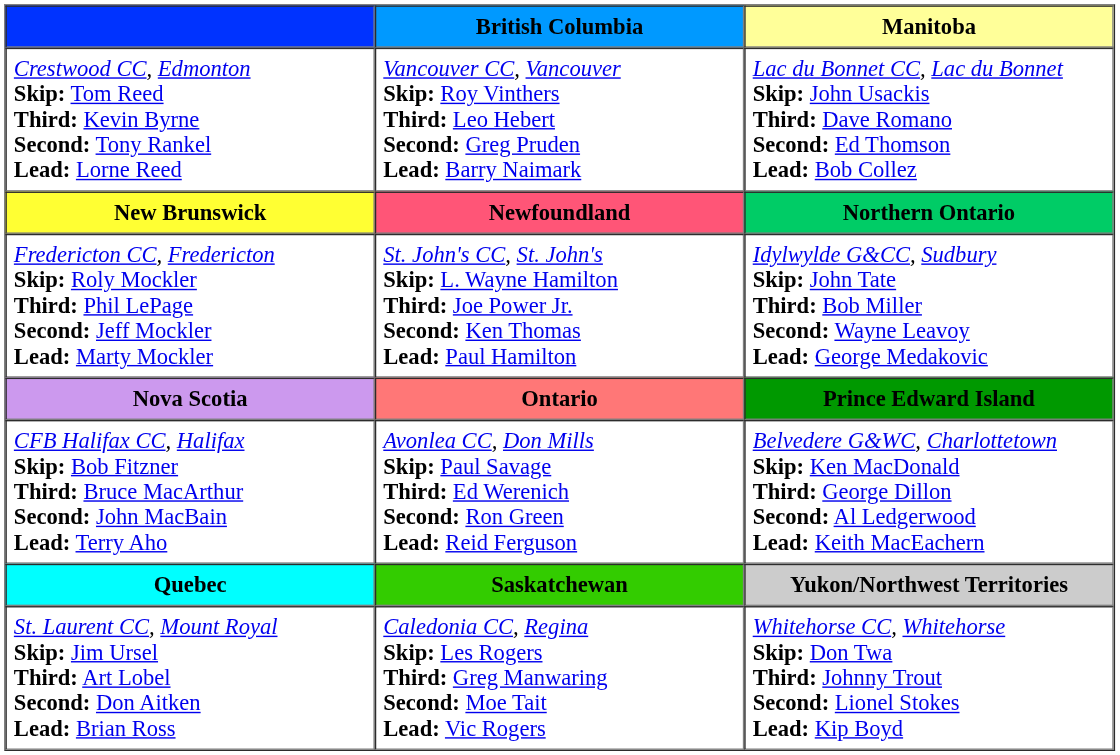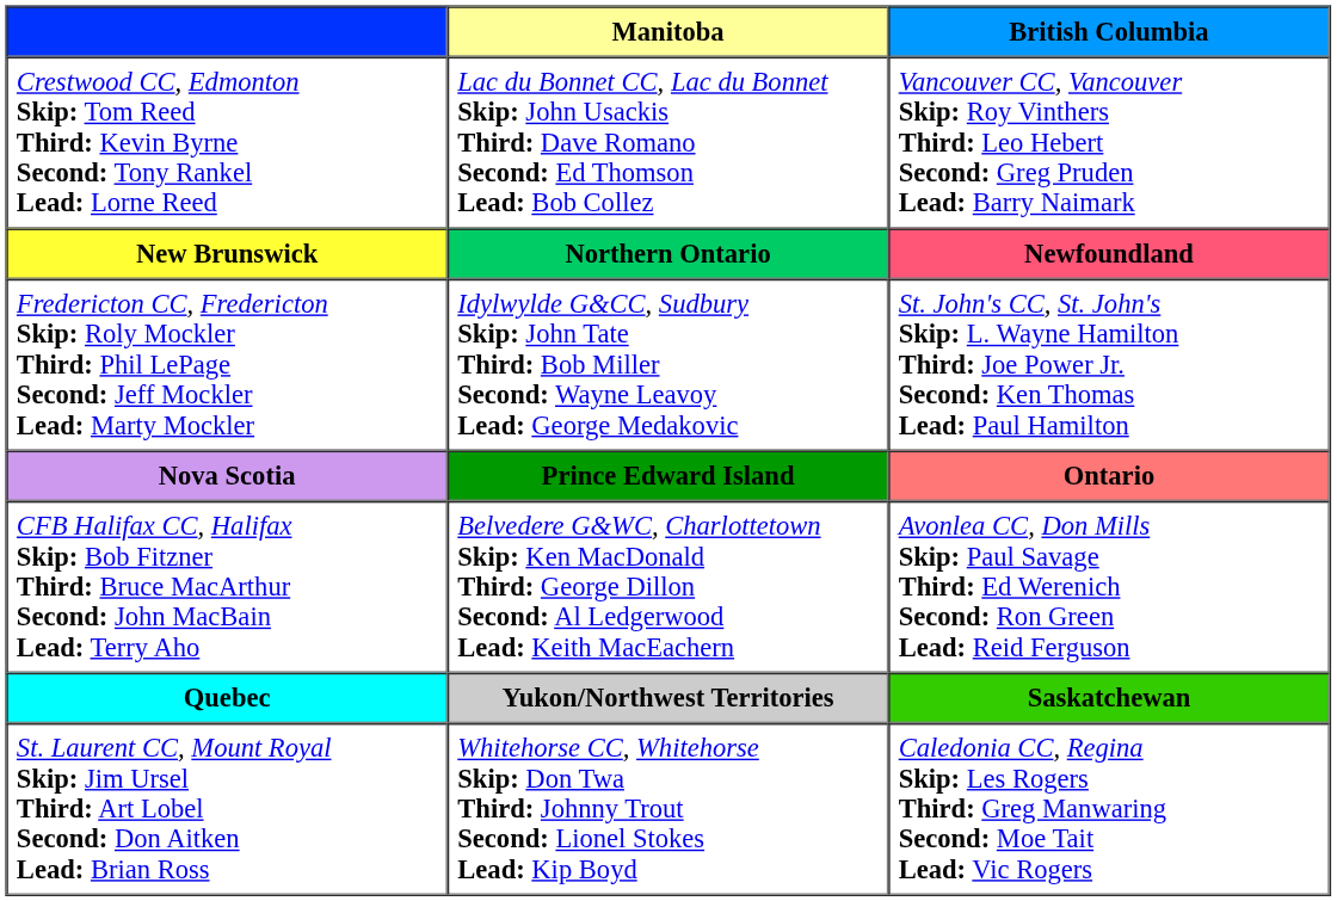columns swapped: British Columbia <-> Manitoba
